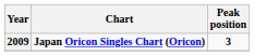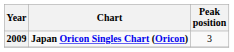2009 | Peak position: bold -> normal
